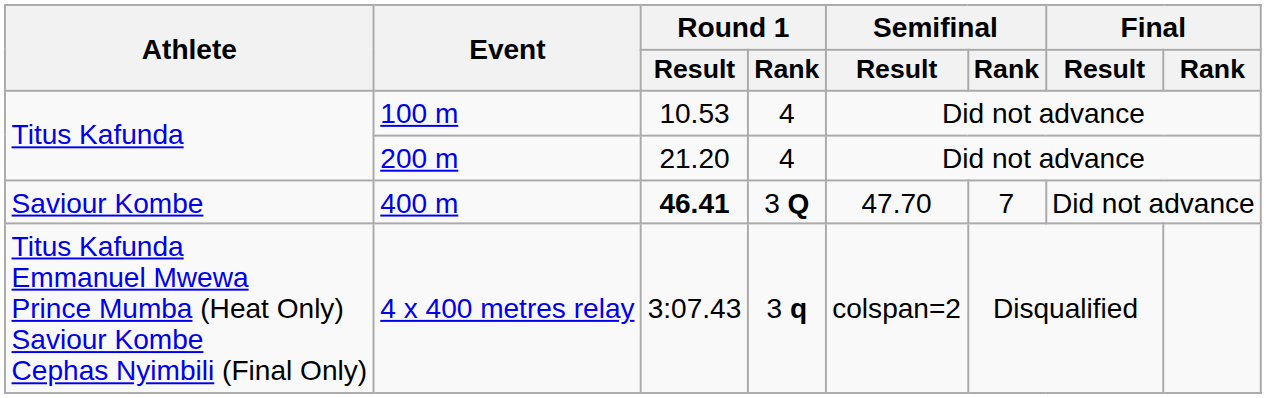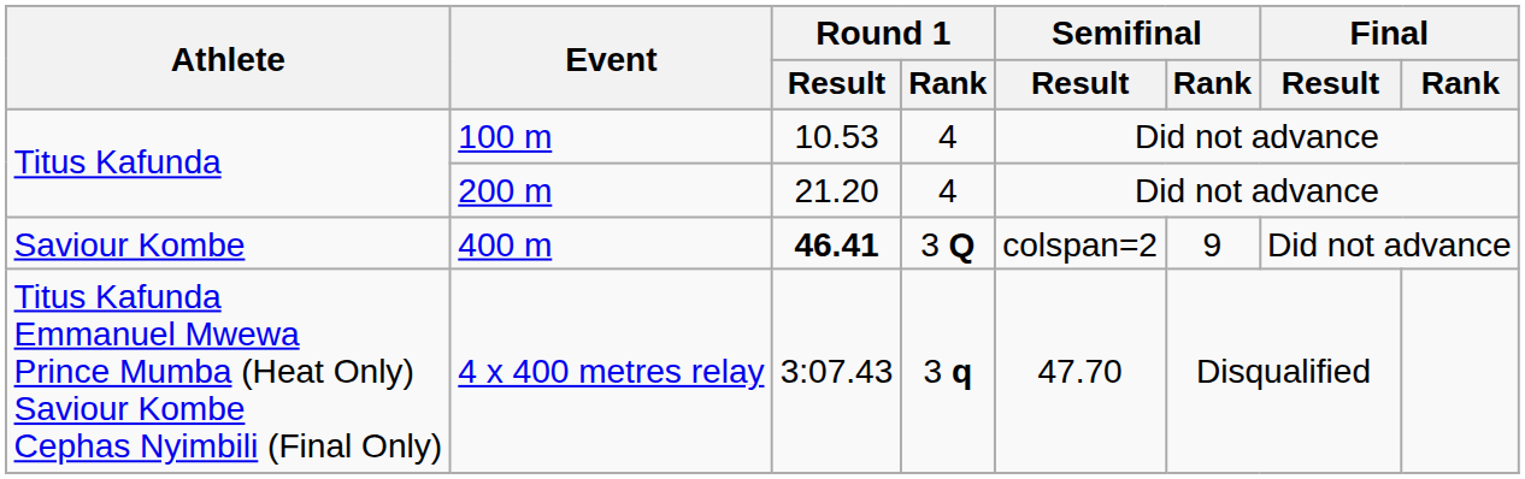400 m | Semifinal / Result: 47.70 -> colspan=2
400 m | Semifinal / Rank: 7 -> 9
4 x 400 metres relay | Semifinal / Result: colspan=2 -> 47.70
